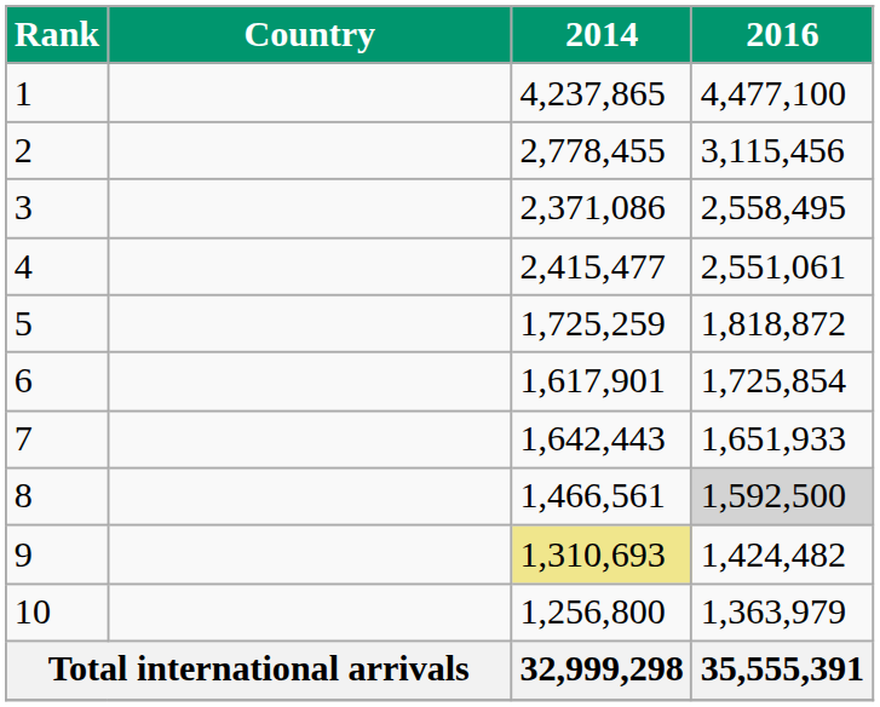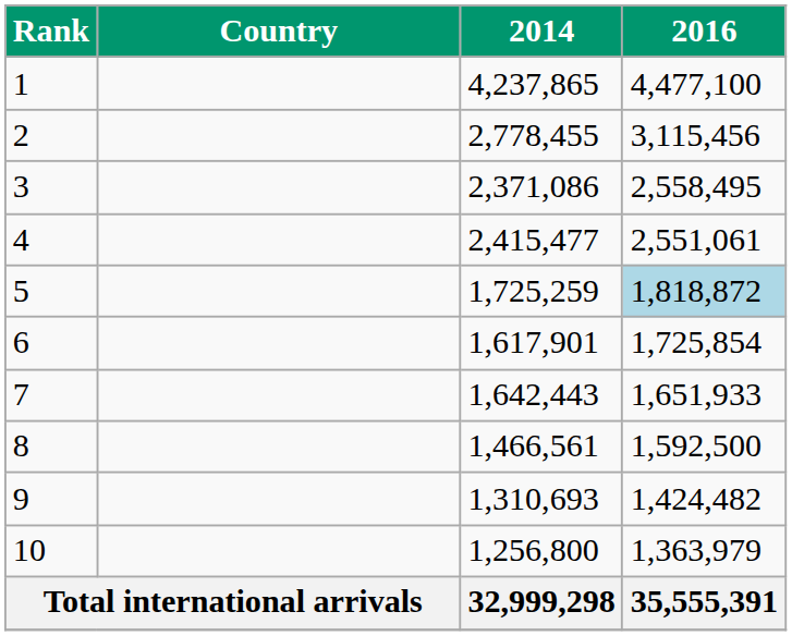5 | 2016: no background -> lightblue background
8 | 2016: lightgrey background -> no background
9 | 2014: khaki background -> no background
